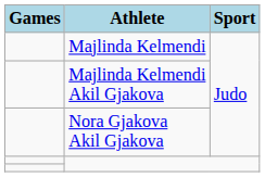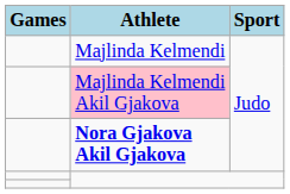Majlinda Kelmendi Akil Gjakova | Athlete: no background -> pink background
Nora Gjakova Akil Gjakova | Athlete: normal -> bold
